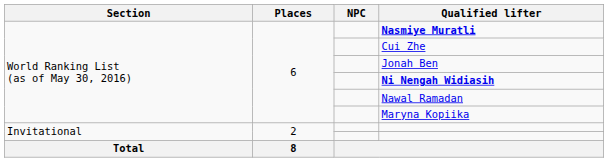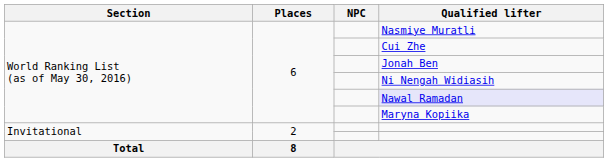Nasmiye Muratli | Qualified lifter: bold -> normal
Ni Nengah Widiasih | Qualified lifter: bold -> normal
Nawal Ramadan | Qualified lifter: no background -> lavender background
